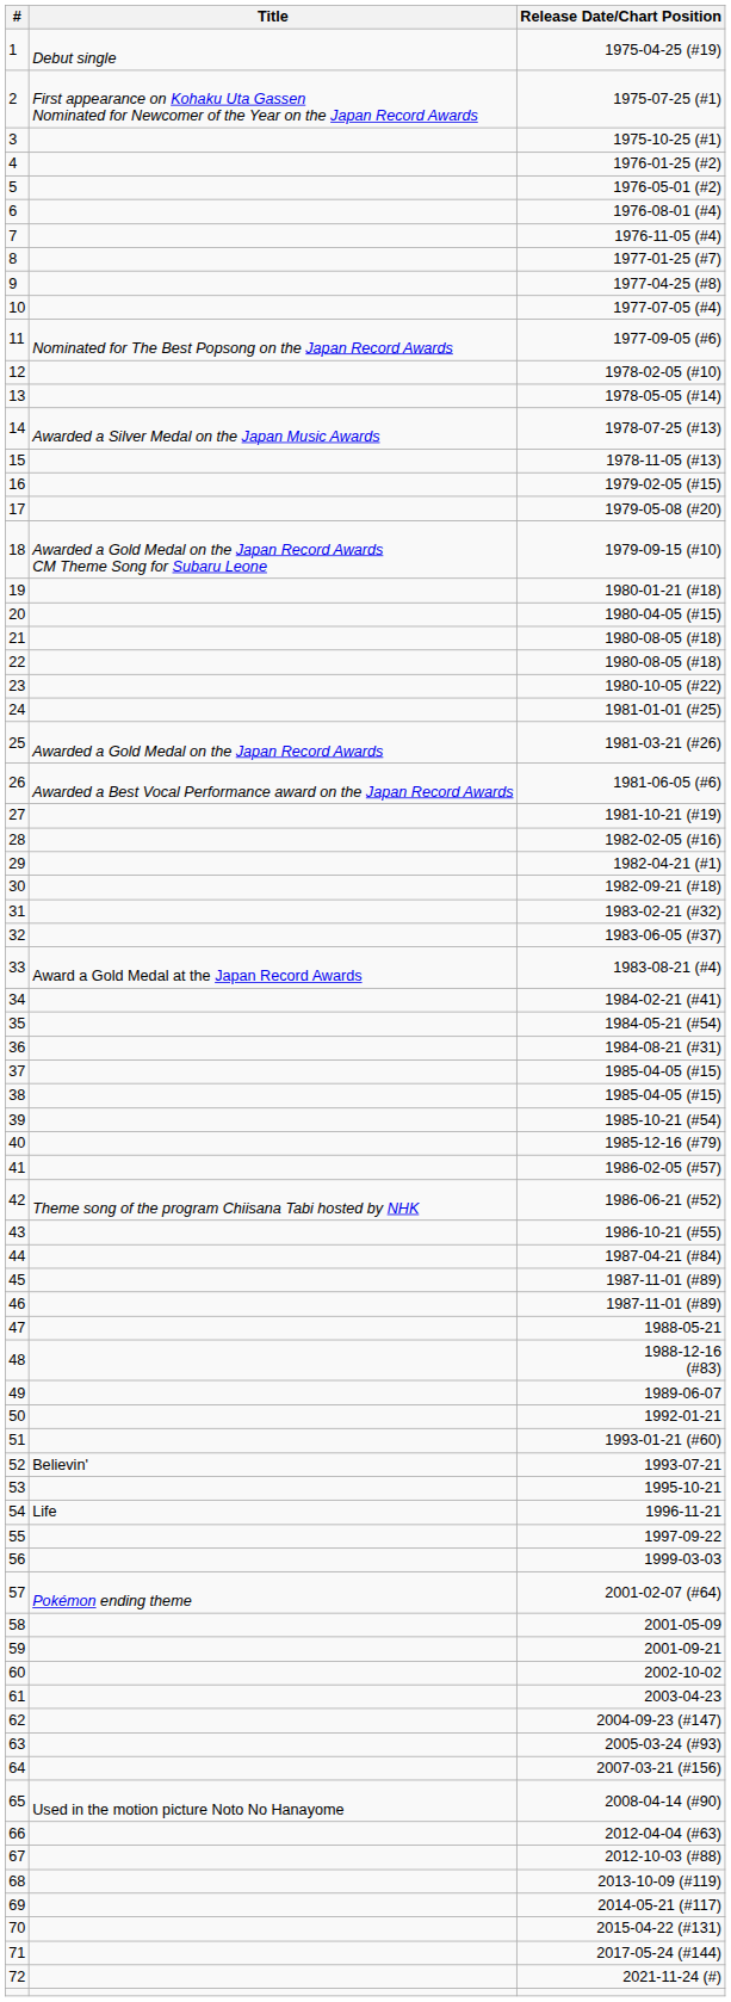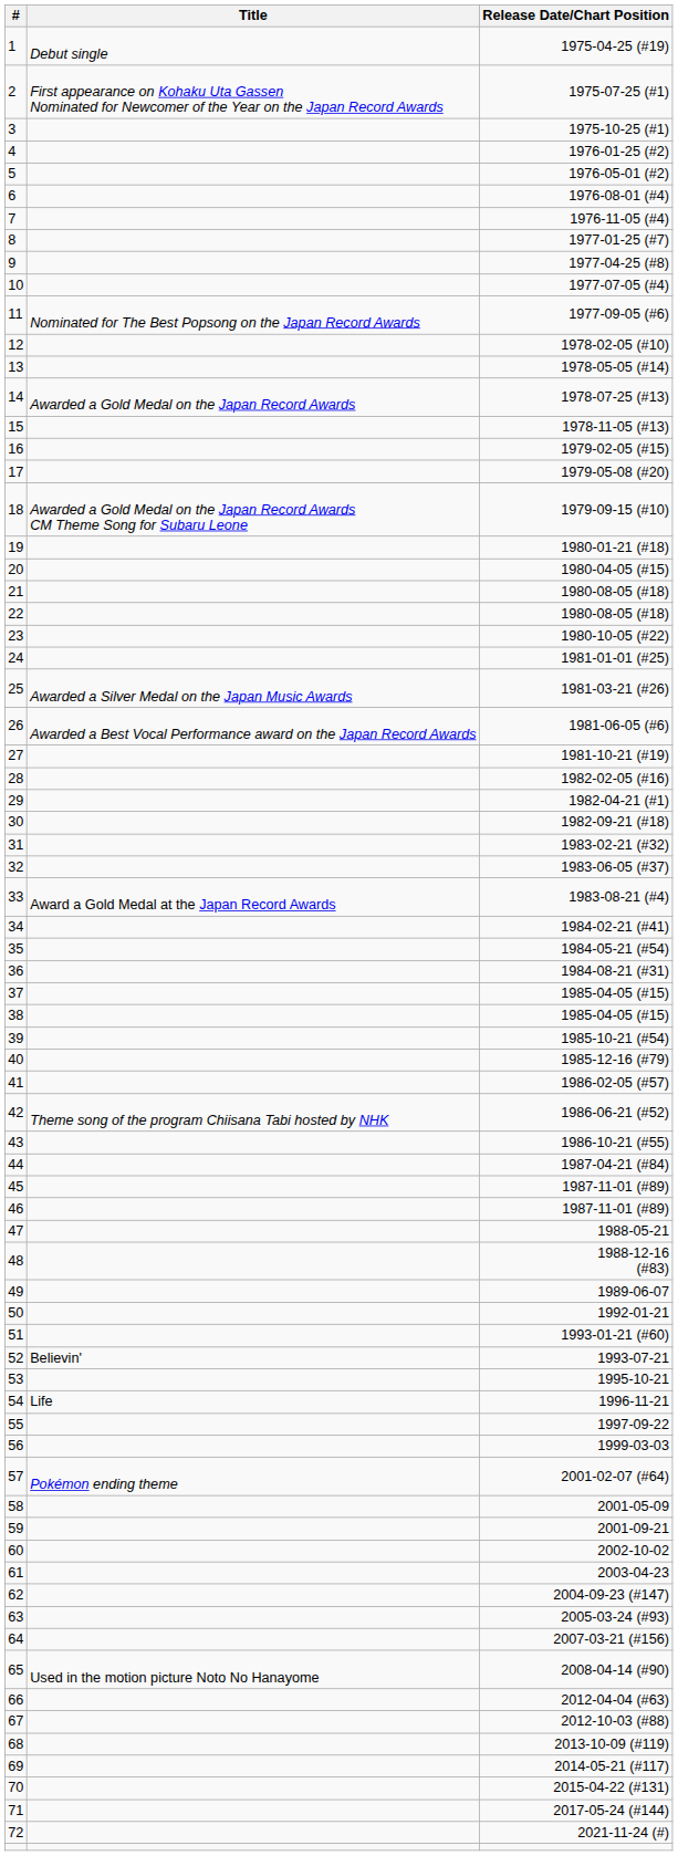14 | Title: Awarded a Silver Medal on the Japan Music Awards -> Awarded a Gold Medal on the Japan Record Awards
25 | Title: Awarded a Gold Medal on the Japan Record Awards -> Awarded a Silver Medal on the Japan Music Awards
